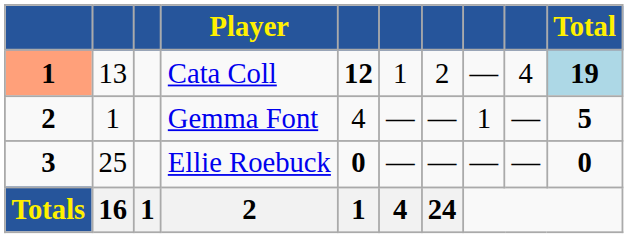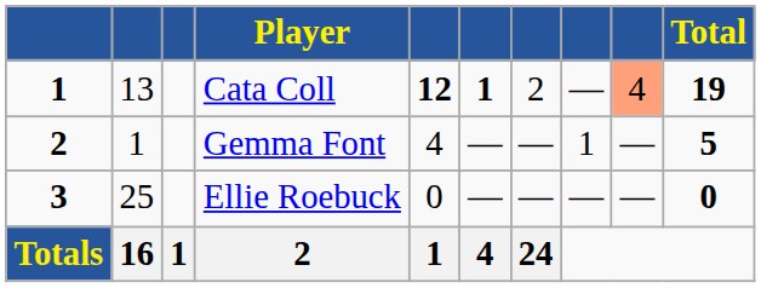Cata Coll | column 1: lightsalmon background -> no background
Cata Coll | column 6: normal -> bold
Cata Coll | column 9: no background -> lightsalmon background
Cata Coll | Total: lightblue background -> no background
Ellie Roebuck | column 5: bold -> normal
